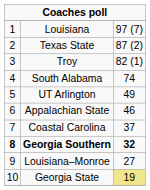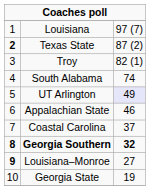Texas State | column 1: normal -> bold
UT Arlington | column 3: no background -> lavender background
Louisiana–Monroe | column 1: normal -> bold
Georgia State | column 3: khaki background -> no background
